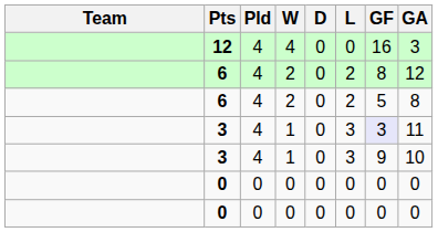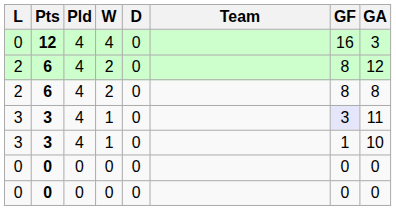columns swapped: Team <-> L
row 4 | GF: 5 -> 8
row 6 | GF: 9 -> 1
